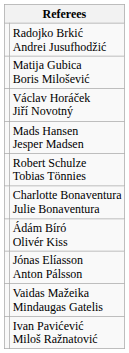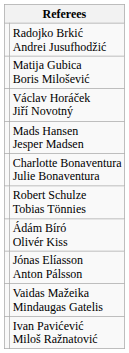rows swapped: Charlotte Bonaventura Julie Bonaventura <-> Robert Schulze Tobias Tönnies
